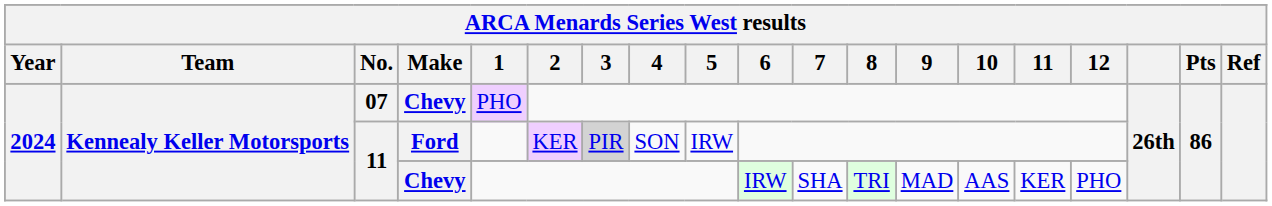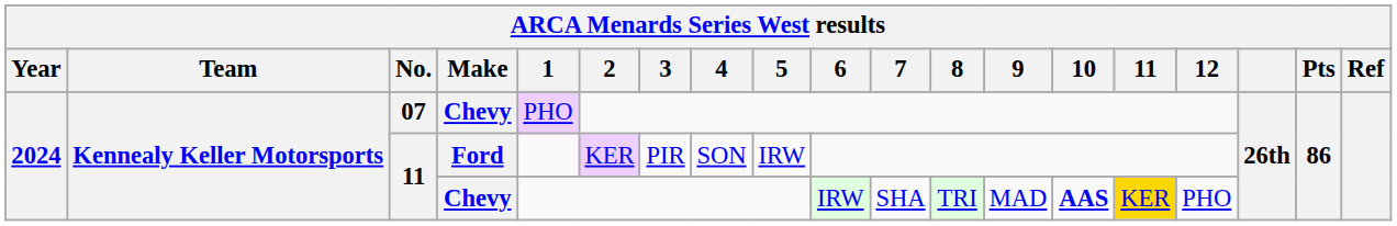11 / Ford | 3: lightgrey background -> no background
11 / Chevy | 10: normal -> bold
11 / Chevy | 11: no background -> gold background
